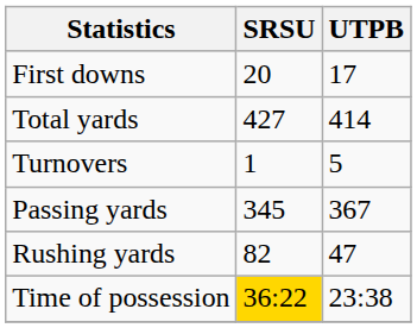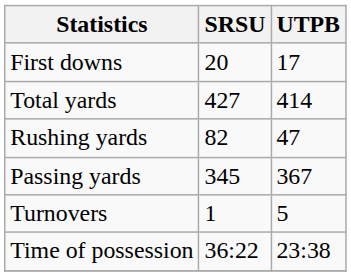rows swapped: Rushing yards <-> Turnovers
Time of possession | SRSU: gold background -> no background
